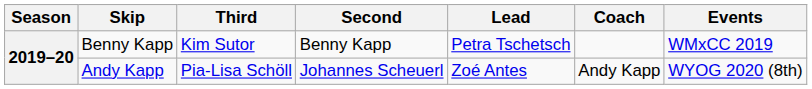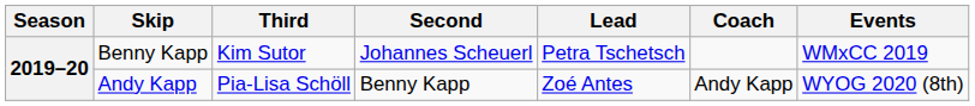row 2 | Second: Benny Kapp -> Johannes Scheuerl
row 3 | Second: Johannes Scheuerl -> Benny Kapp
